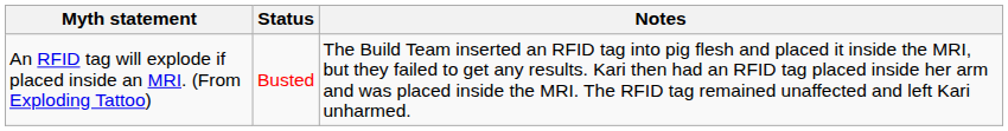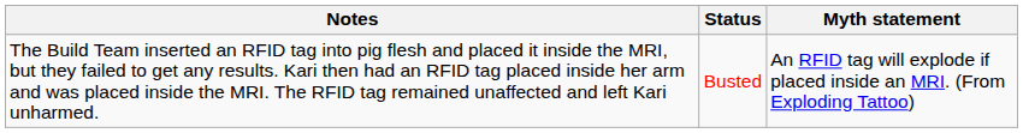columns swapped: Myth statement <-> Notes
